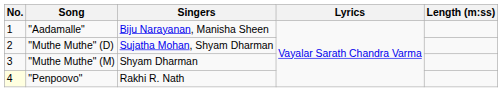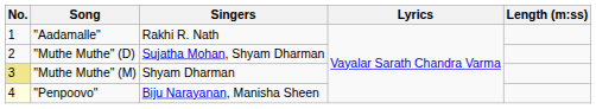"Aadamalle" | Singers: Biju Narayanan, Manisha Sheen -> Rakhi R. Nath
"Muthe Muthe" (M) | No.: no background -> khaki background
"Penpoovo" | Singers: Rakhi R. Nath -> Biju Narayanan, Manisha Sheen
